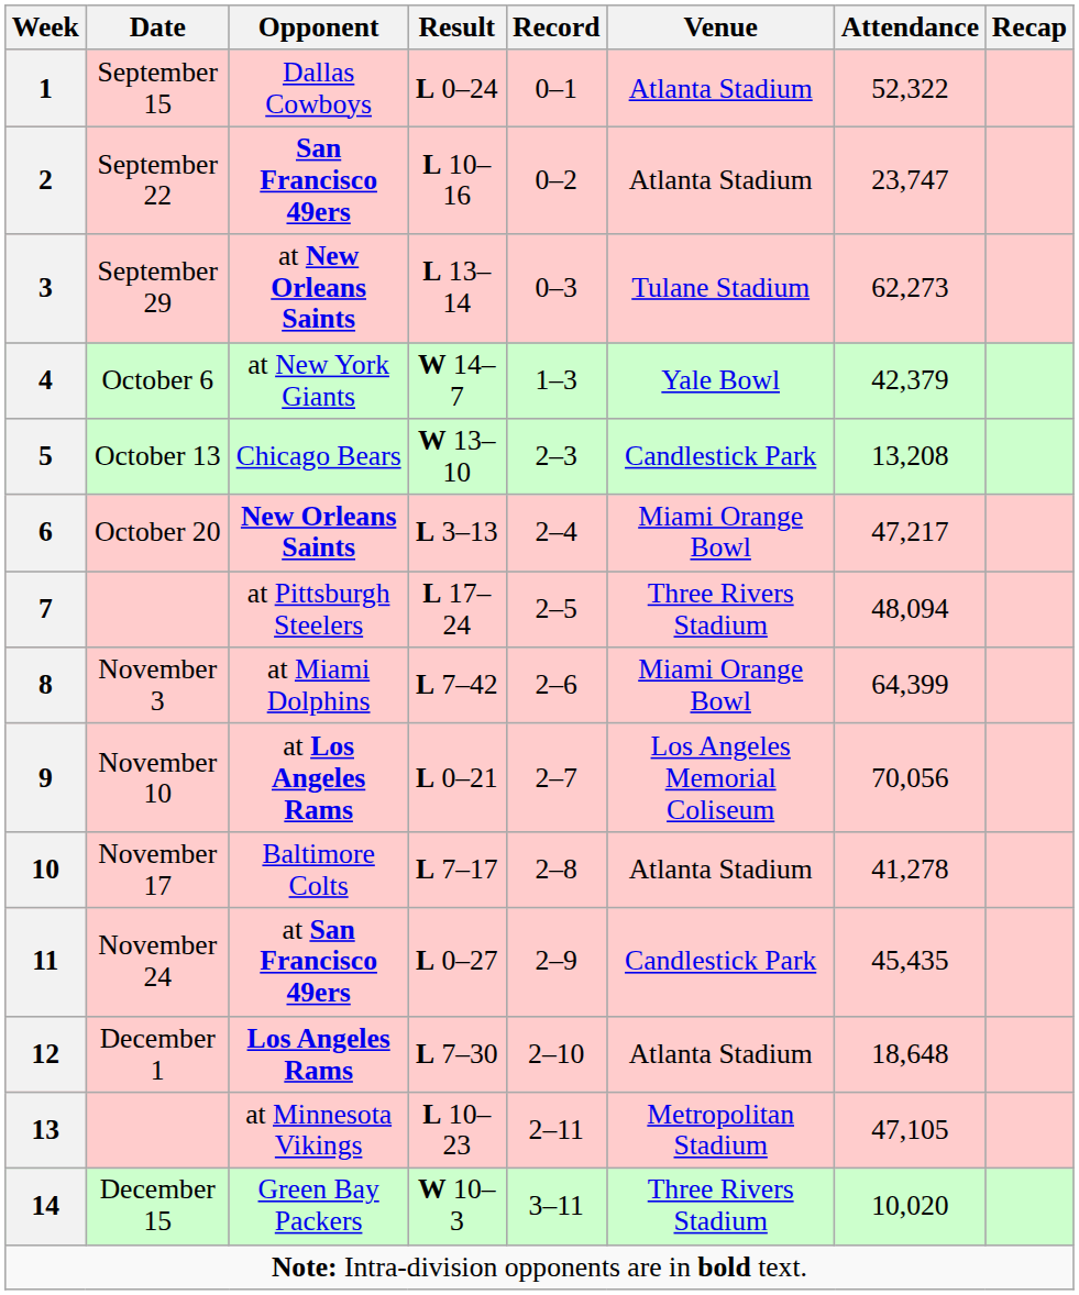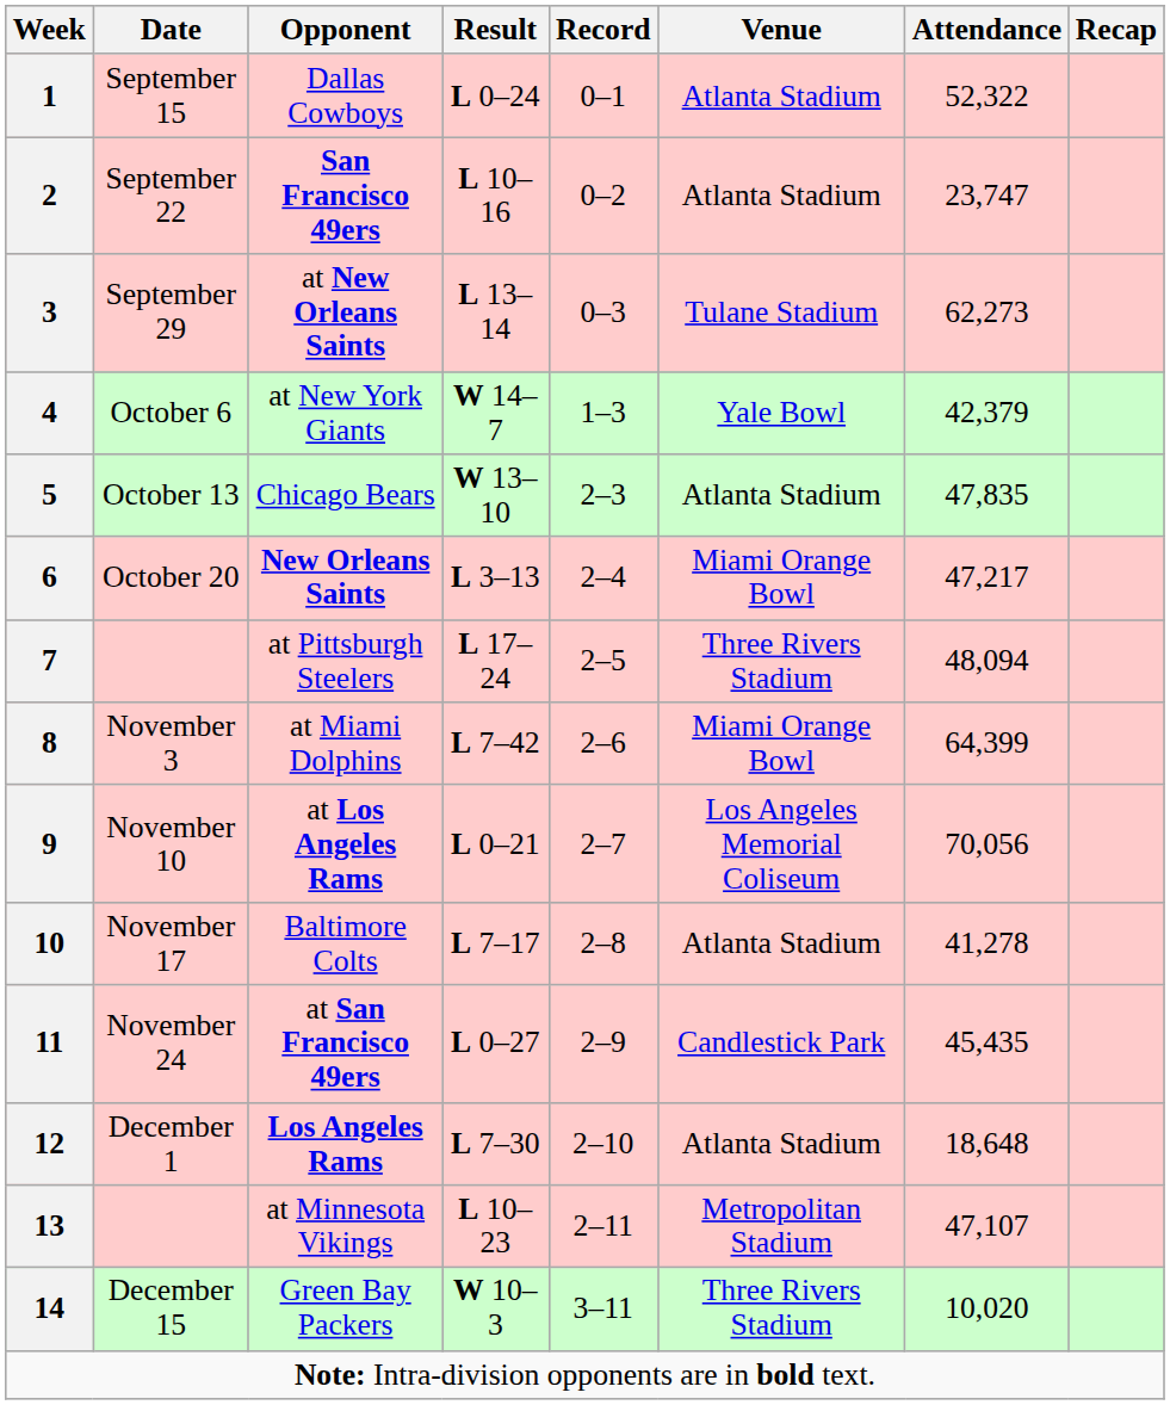5 | Venue: Candlestick Park -> Atlanta Stadium
5 | Attendance: 13,208 -> 47,835
13 | Attendance: 47,105 -> 47,107
